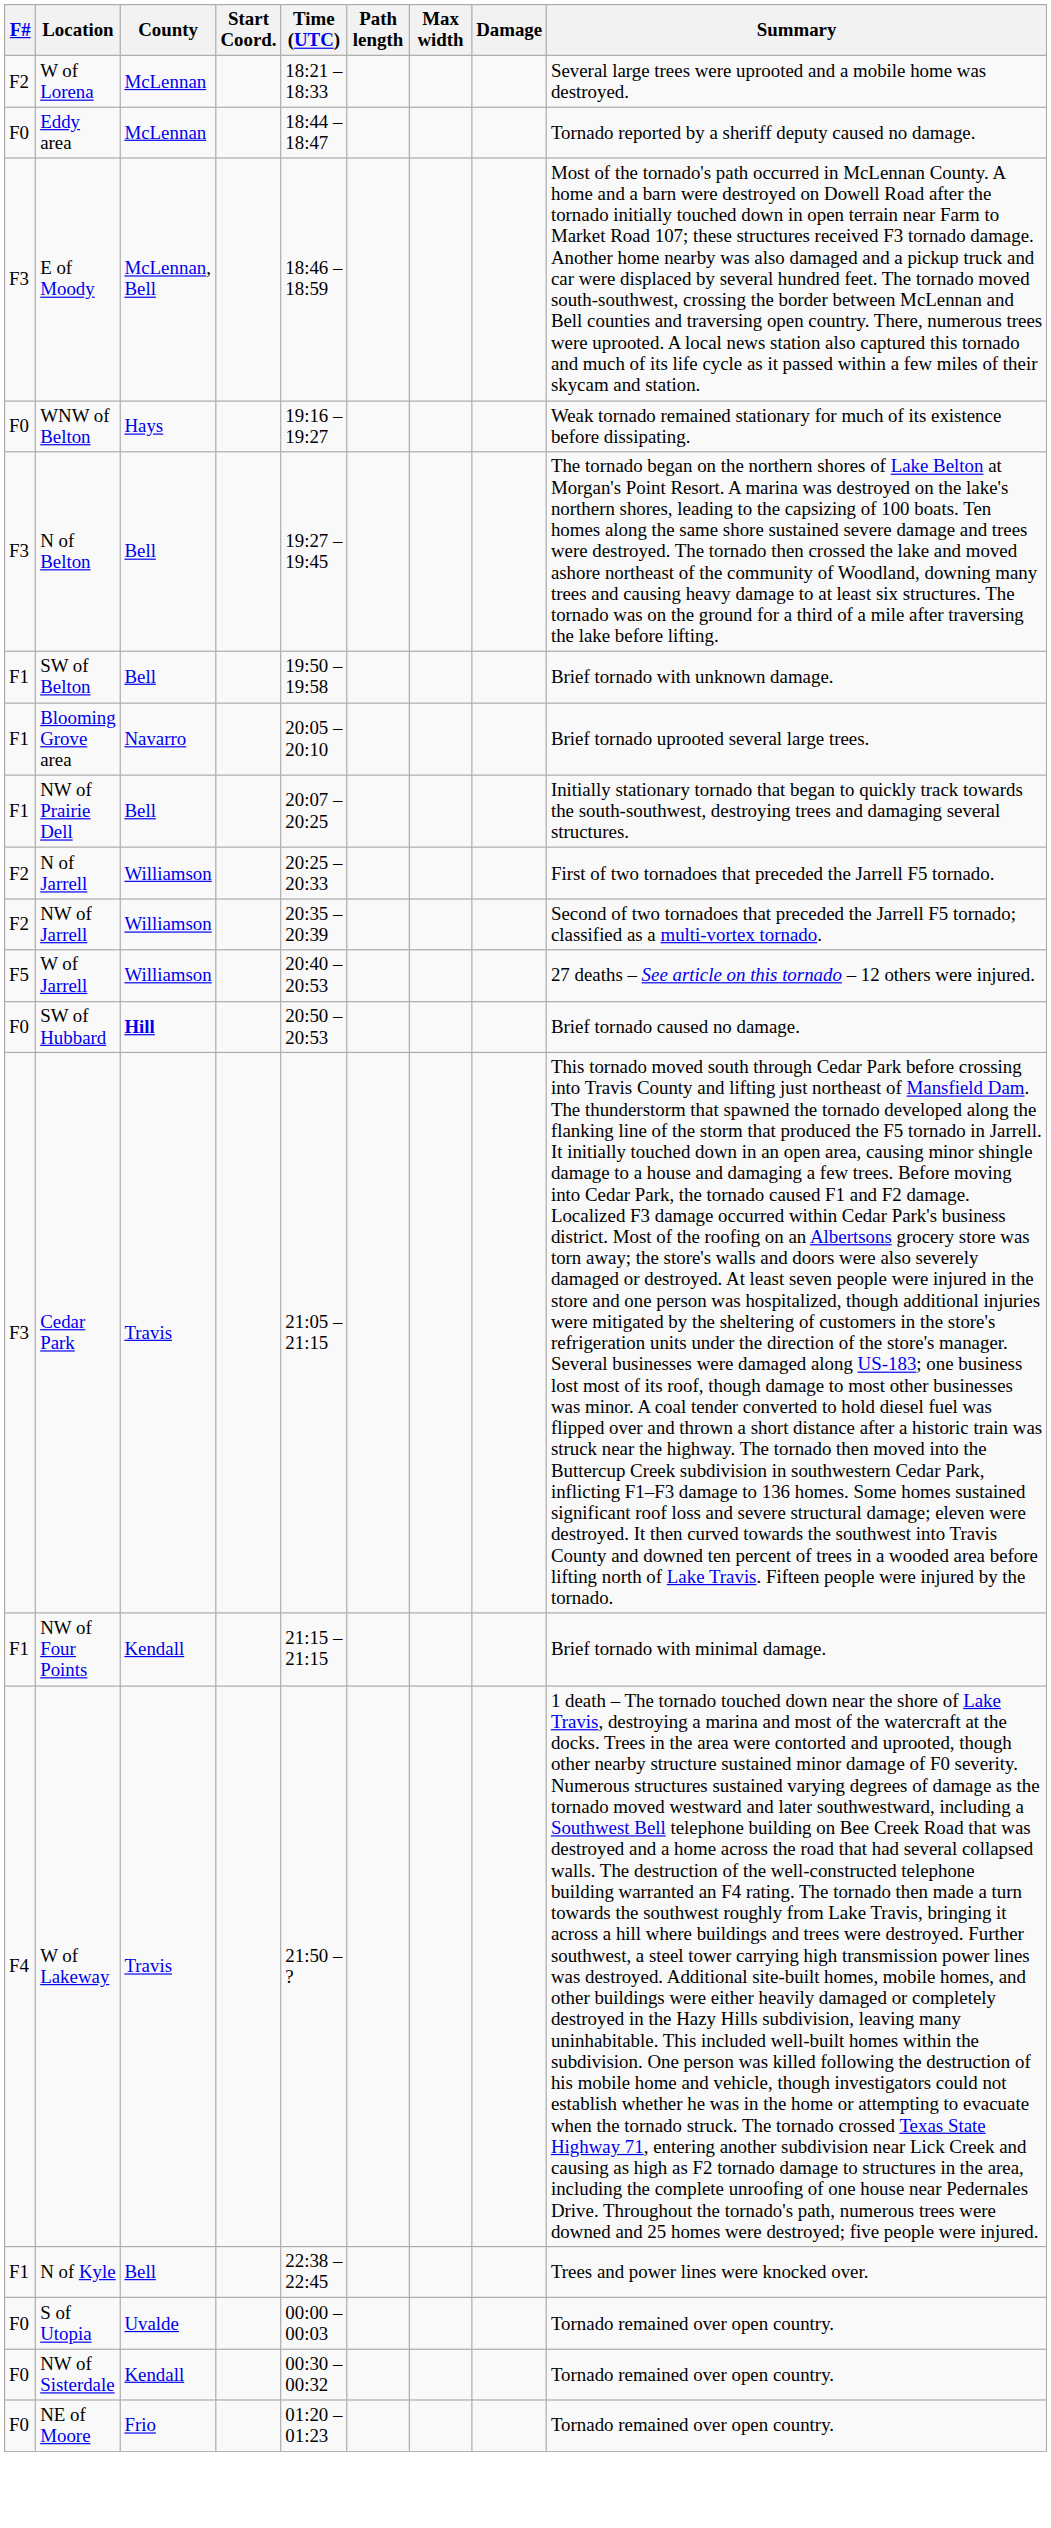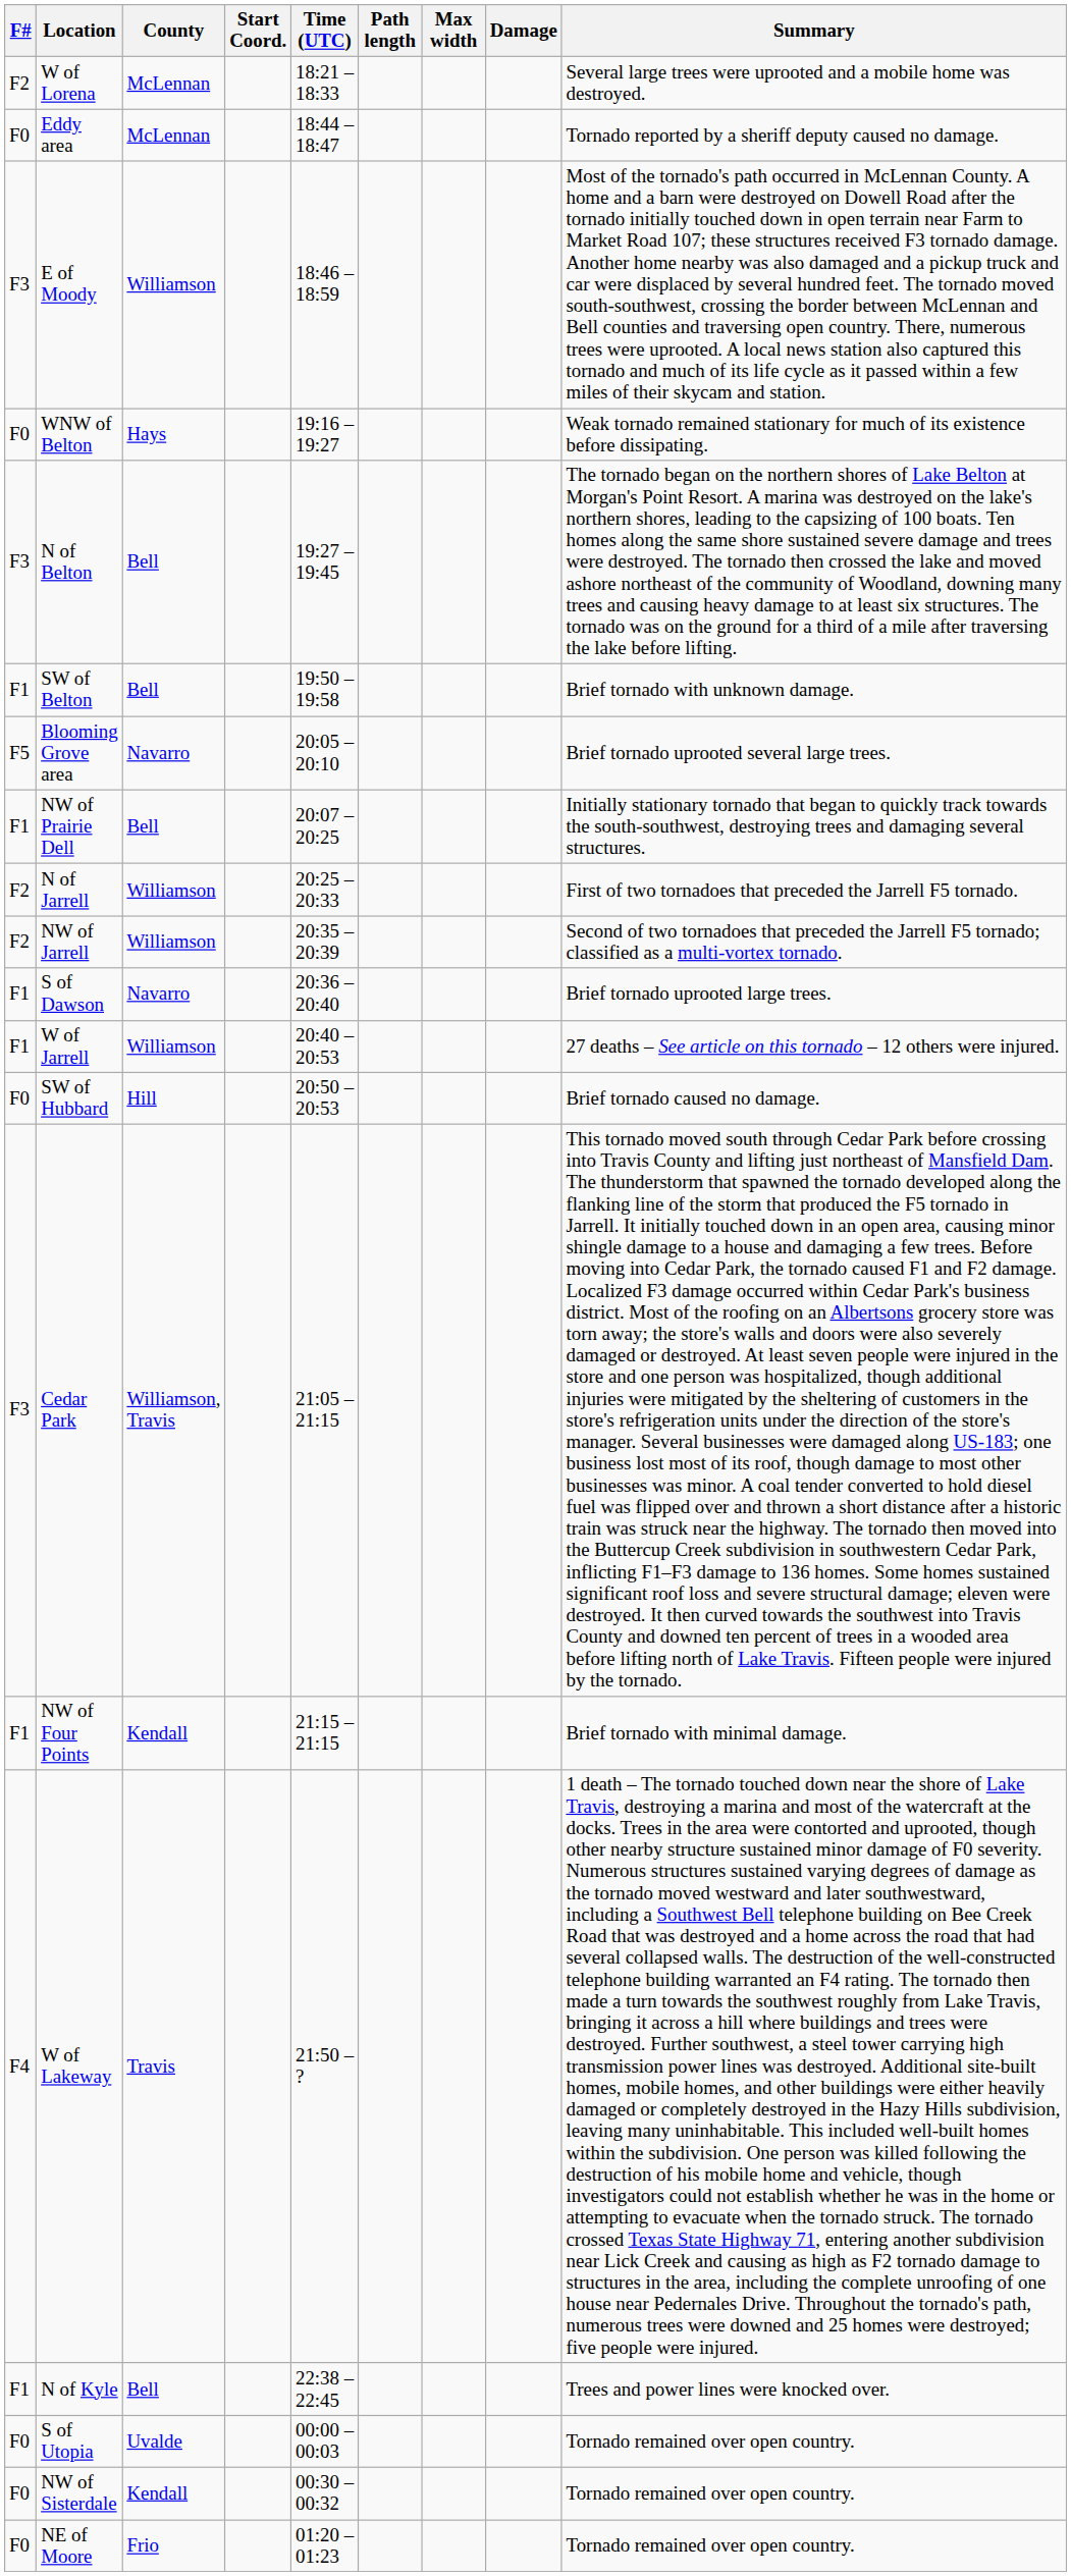E of Moody | County: McLennan, Bell -> Williamson
Blooming Grove area | F#: F1 -> F5
+ row: F1 | S of Dawson | Navarro | 20:36 – 20:40 | Brief tornado uprooted large trees.
W of Jarrell | F#: F5 -> F1
SW of Hubbard | County: bold -> normal
Cedar Park | County: Travis -> Williamson, Travis
